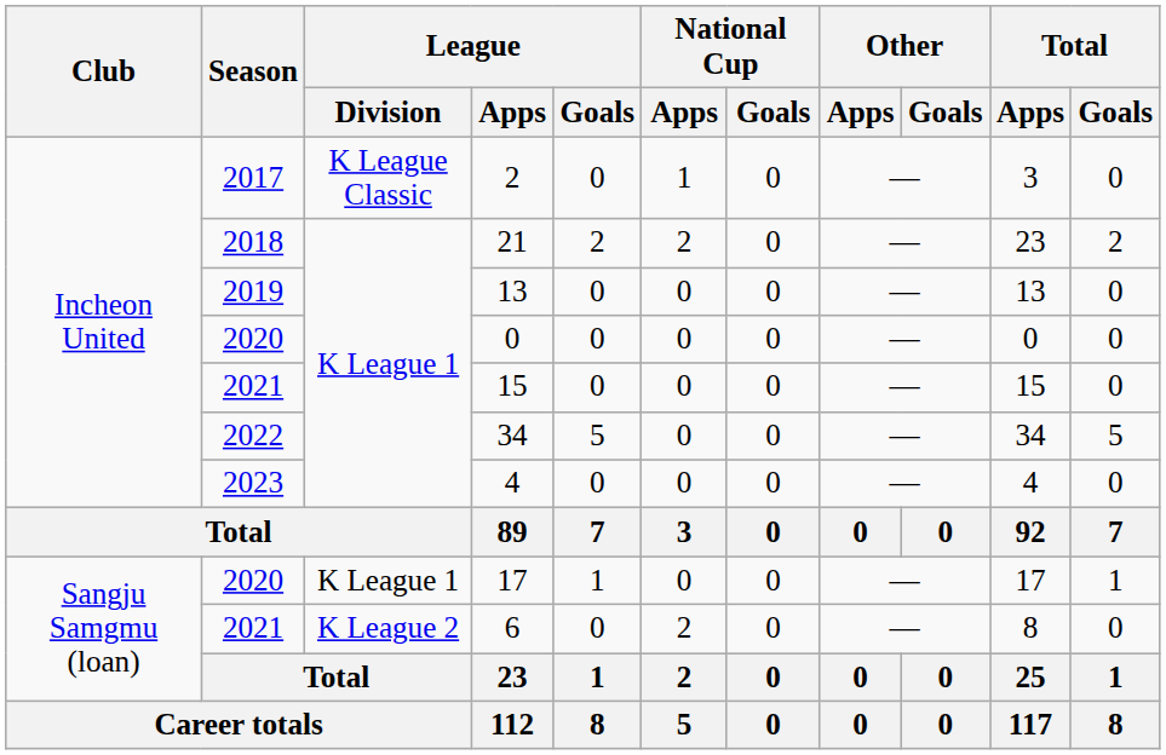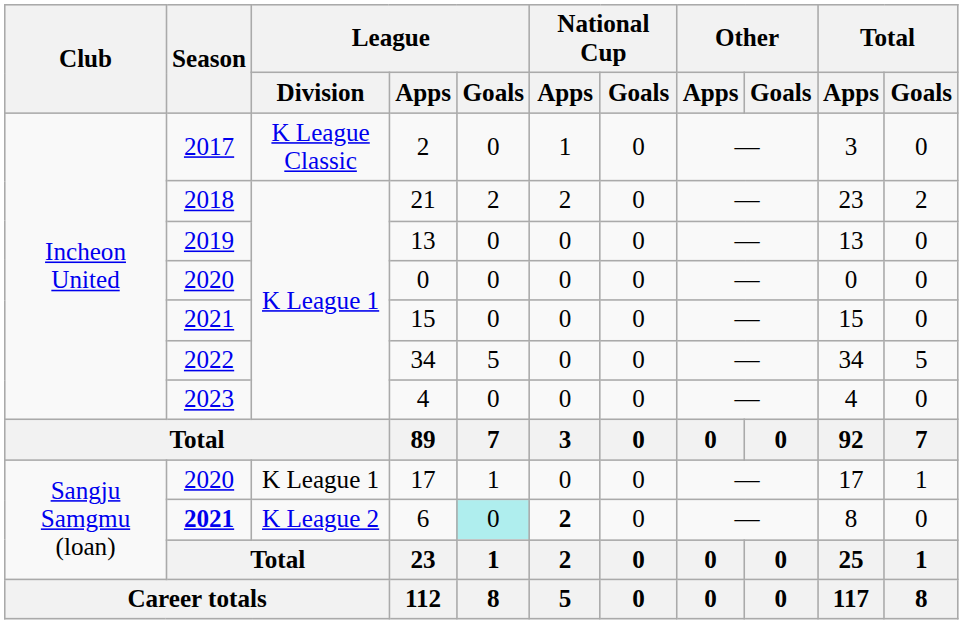6 | Season: normal -> bold
6 | League / Goals: no background -> paleturquoise background
6 | National Cup / Apps: normal -> bold
